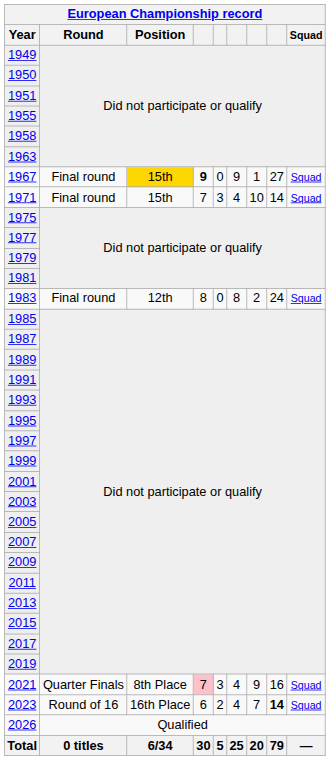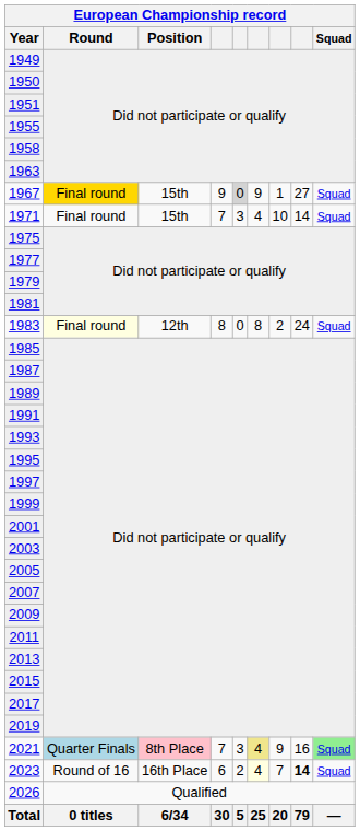1967 | Round: no background -> gold background
1967 | Position: gold background -> no background
1967 | column 4: bold -> normal
1967 | column 5: no background -> lightgrey background
1983 | Round: no background -> lightyellow background
2021 | Round: no background -> lightblue background
2021 | Position: no background -> pink background
2021 | column 4: pink background -> no background
2021 | column 6: no background -> khaki background
2021 | Squad: no background -> lightgreen background
2023 | column 6: no background -> lightyellow background
